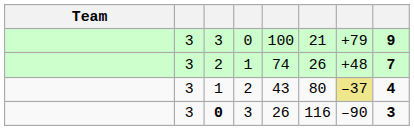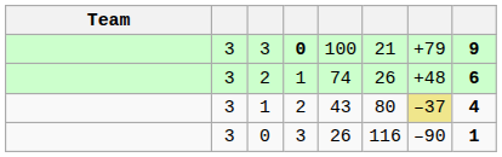row 2 | column 4: normal -> bold
row 3 | column 8: 7 -> 6
row 5 | column 3: bold -> normal
row 5 | column 8: 3 -> 1
